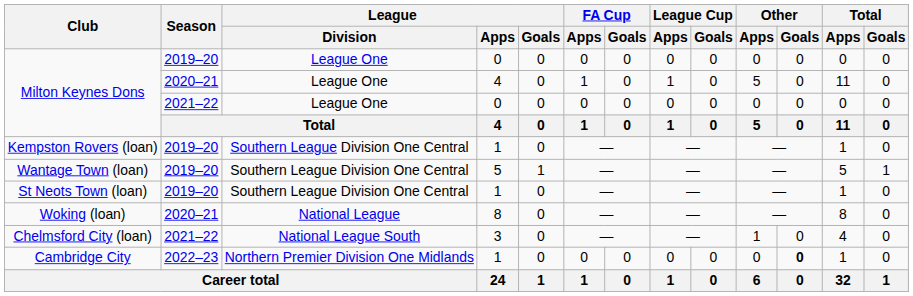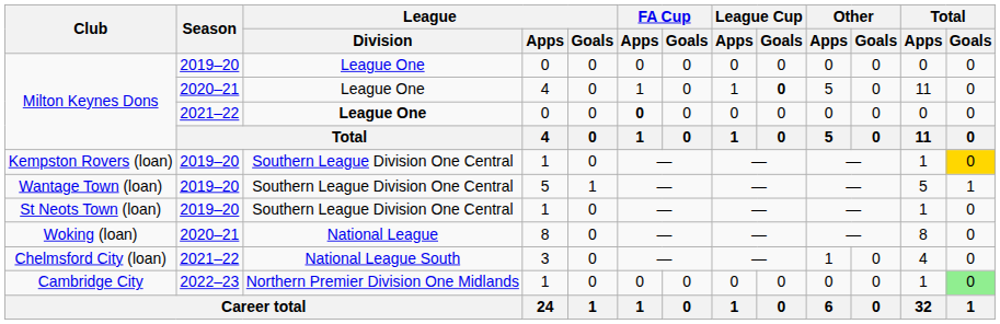Milton Keynes Dons / 2020–21 | League Cup / Goals: normal -> bold
Milton Keynes Dons / 2021–22 | League / Division: normal -> bold
Milton Keynes Dons / 2021–22 | FA Cup / Apps: normal -> bold
Kempston Rovers (loan) | Total / Goals: no background -> gold background
Cambridge City | Other / Goals: bold -> normal
Cambridge City | Total / Goals: no background -> lightgreen background
